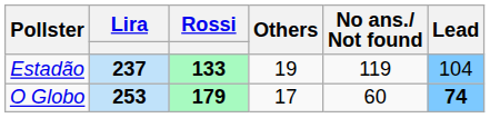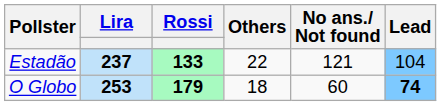Estadão | Others: 19 -> 22
Estadão | No ans./ Not found: 119 -> 121
O Globo | Others: 17 -> 18
